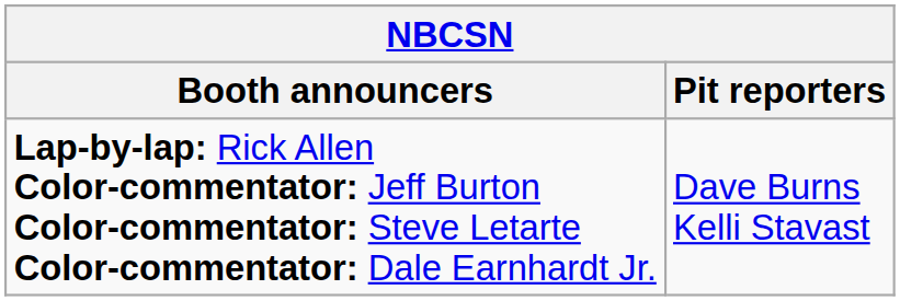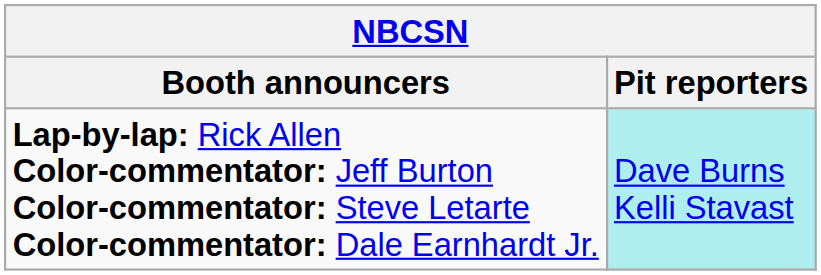row 3 | Pit reporters: no background -> paleturquoise background
